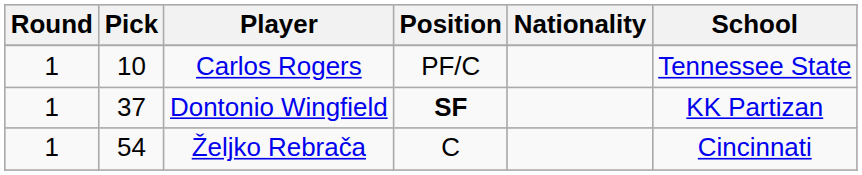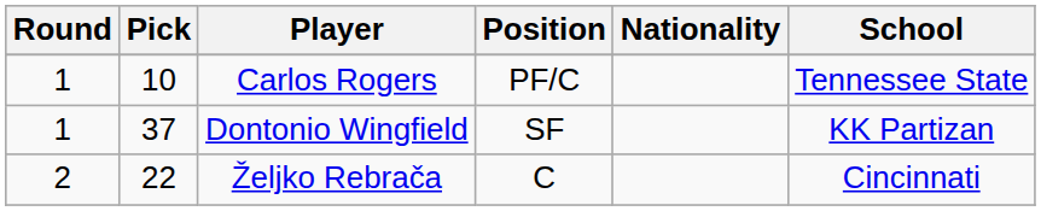Dontonio Wingfield | Position: bold -> normal
Željko Rebrača | Round: 1 -> 2
Željko Rebrača | Pick: 54 -> 22
